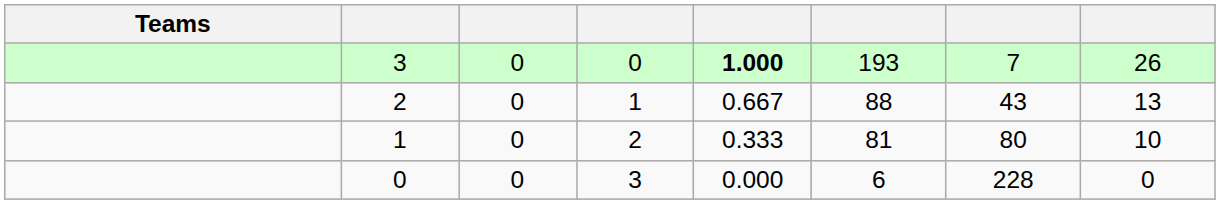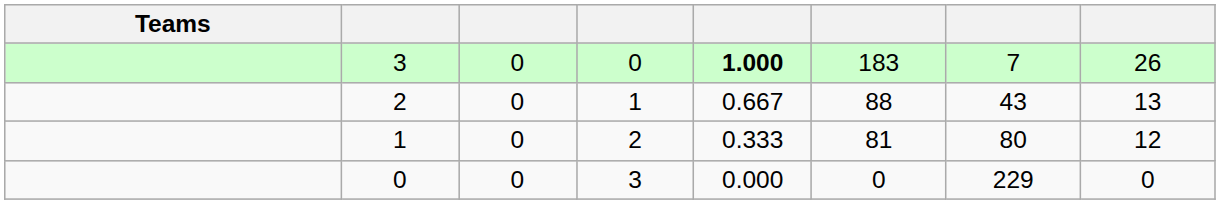row 2 | column 6: 193 -> 183
row 4 | column 8: 10 -> 12
row 5 | column 6: 6 -> 0
row 5 | column 7: 228 -> 229
